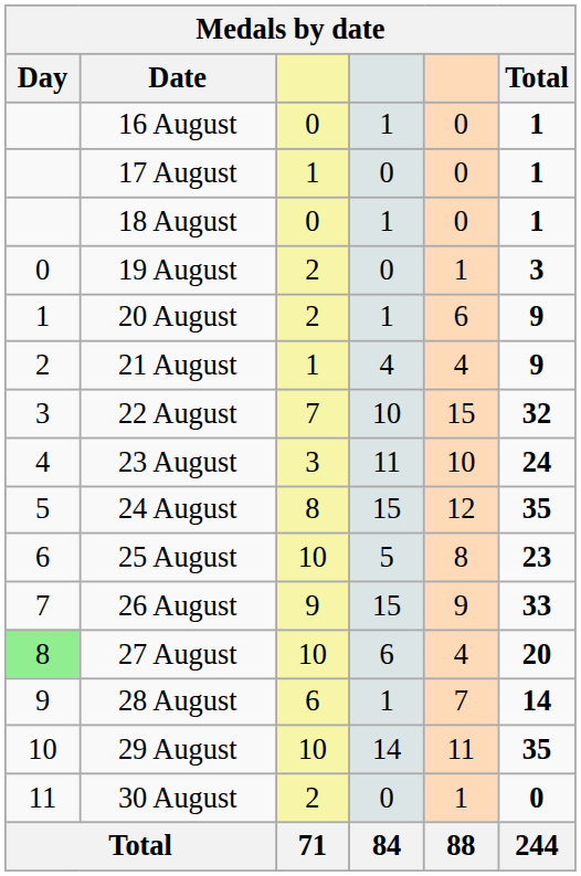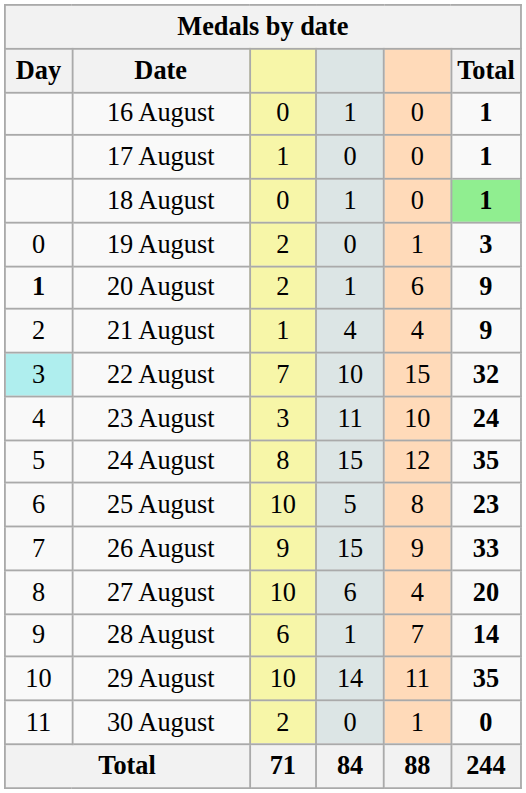18 August | Total: no background -> lightgreen background
20 August | Day: normal -> bold
22 August | Day: no background -> paleturquoise background
27 August | Day: lightgreen background -> no background
